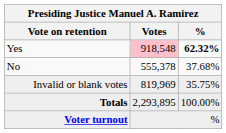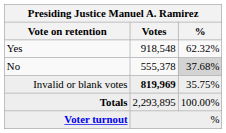Yes | Votes: pink background -> no background
Yes | %: bold -> normal
No | %: no background -> lightgrey background
Invalid or blank votes | Votes: normal -> bold
